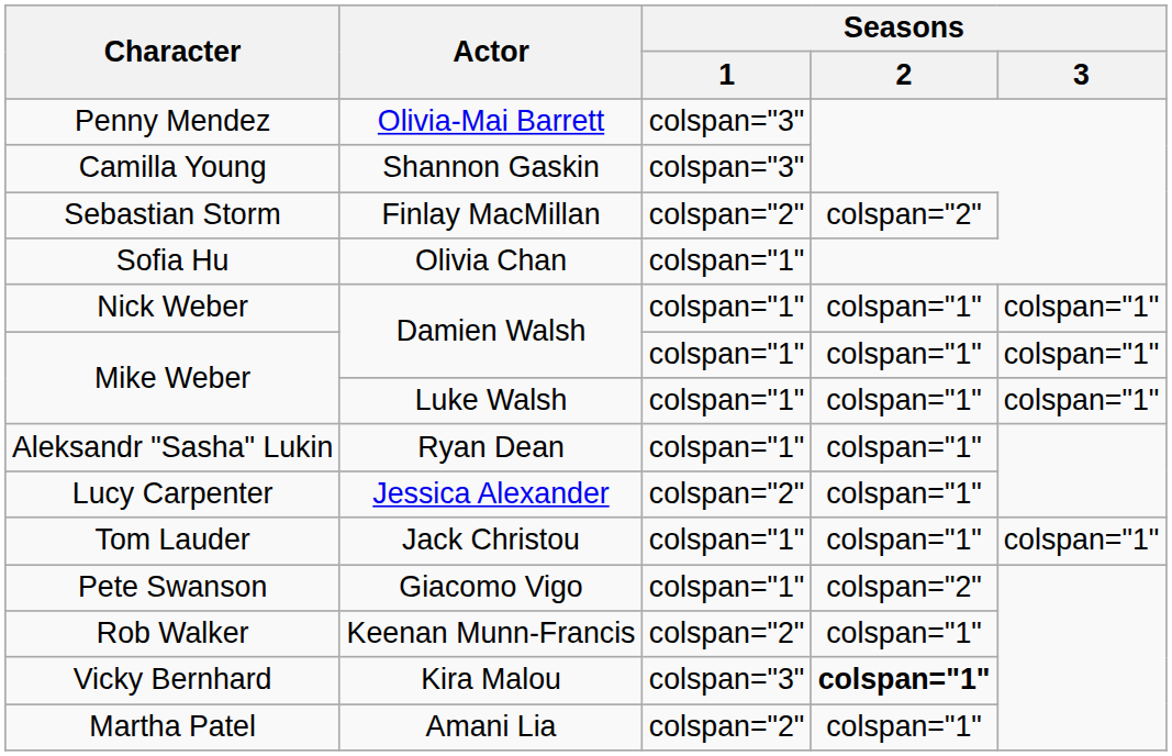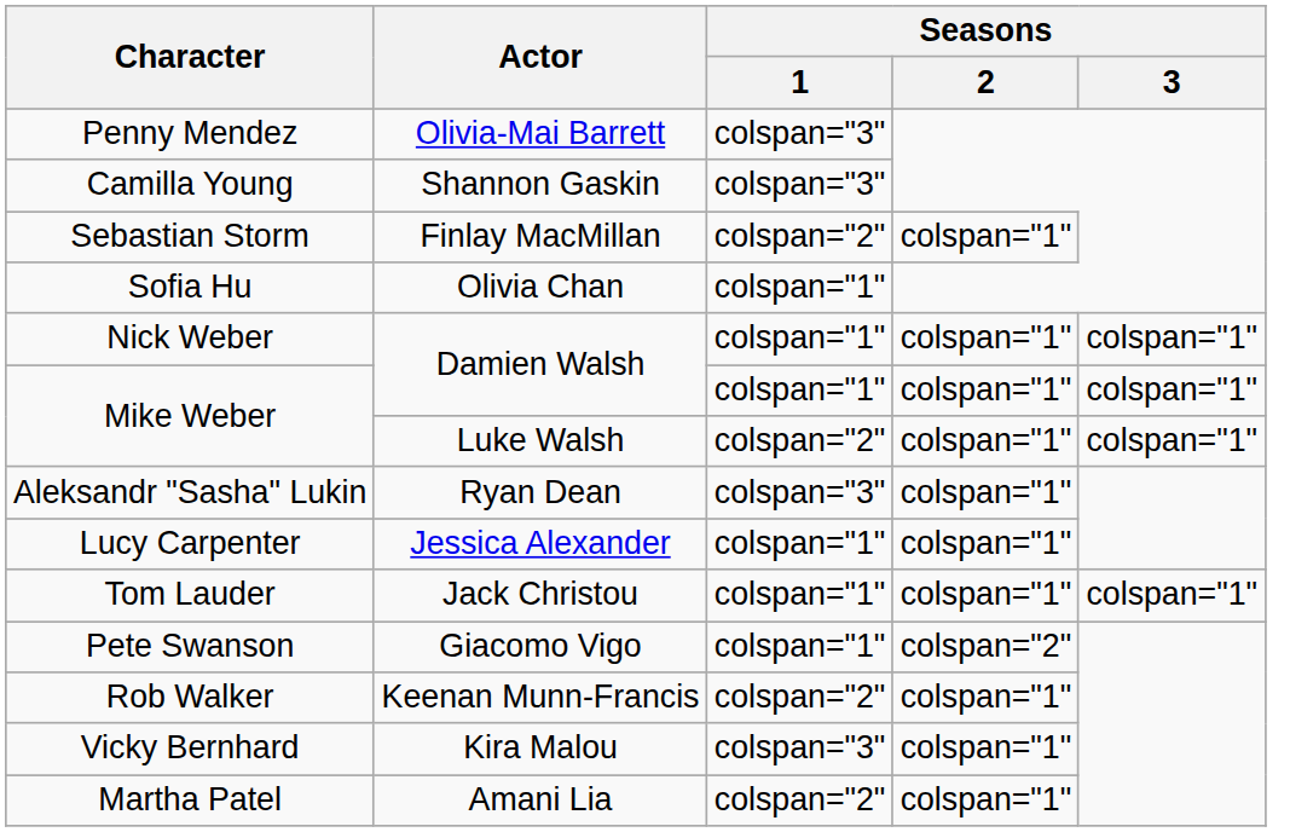Sebastian Storm | Seasons / 2: colspan="2" -> colspan="1"
Mike Weber / Luke Walsh | Seasons / 1: colspan="1" -> colspan="2"
Aleksandr "Sasha" Lukin | Seasons / 1: colspan="1" -> colspan="3"
Lucy Carpenter | Seasons / 1: colspan="2" -> colspan="1"
Vicky Bernhard | Seasons / 2: bold -> normal
